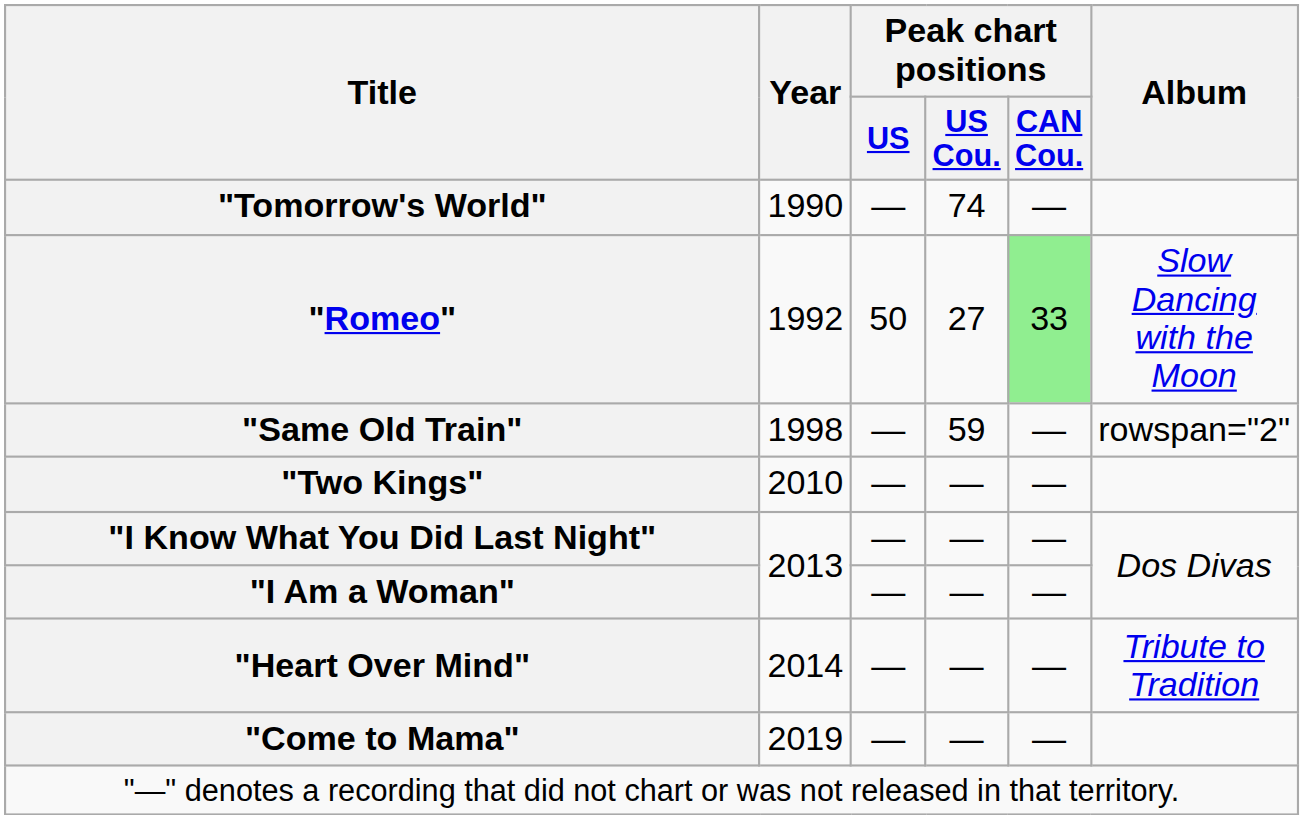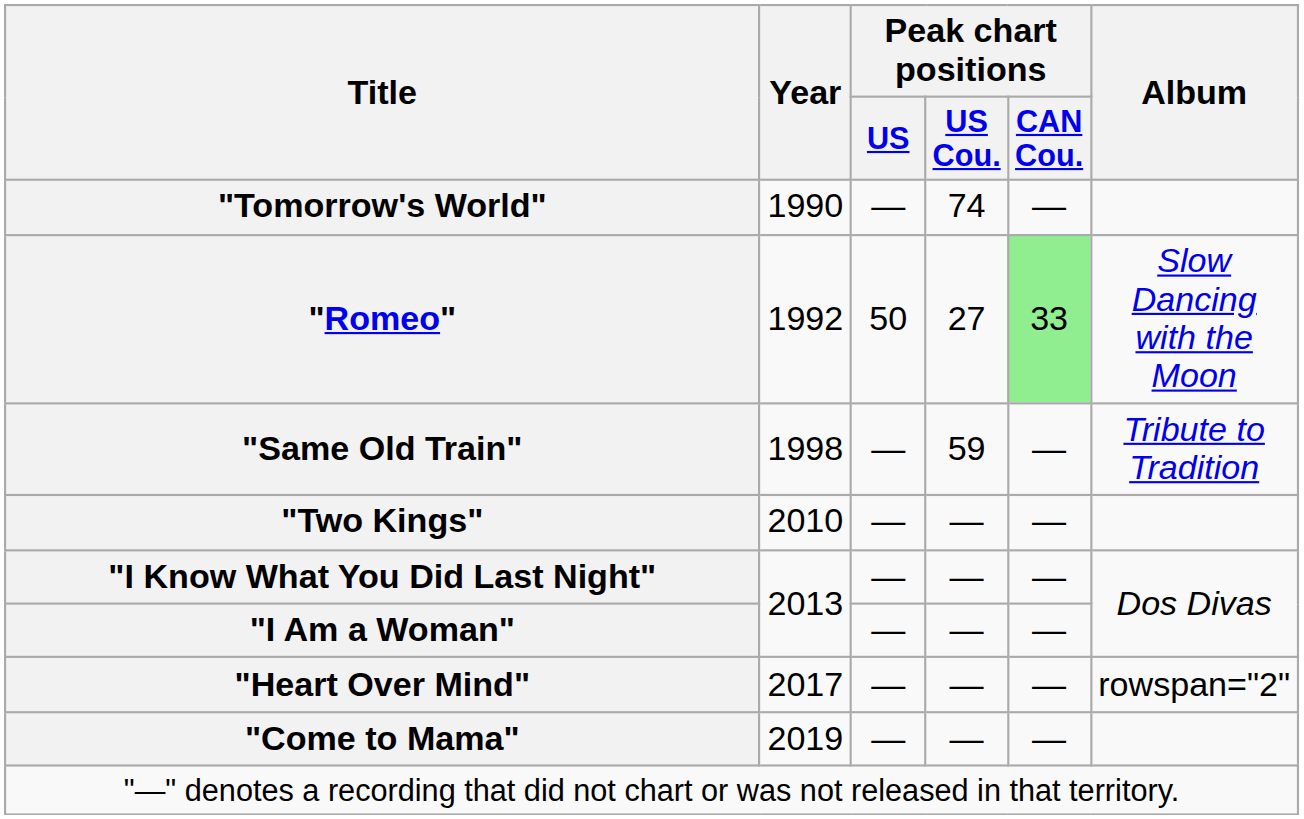"Same Old Train" | Album: rowspan="2" -> Tribute to Tradition
"Heart Over Mind" | Year: 2014 -> 2017
"Heart Over Mind" | Album: Tribute to Tradition -> rowspan="2"
